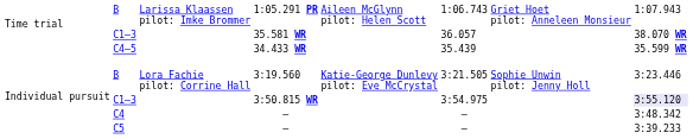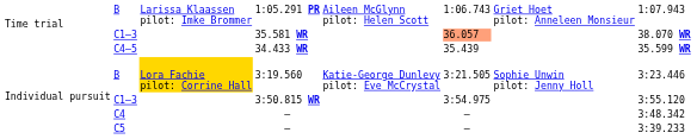C1–3 / 35.581 WR | column 6: no background -> lightsalmon background
B / 3:19.560 | column 3: no background -> gold background
C1–3 / 3:50.815 WR | column 8: lavender background -> no background
